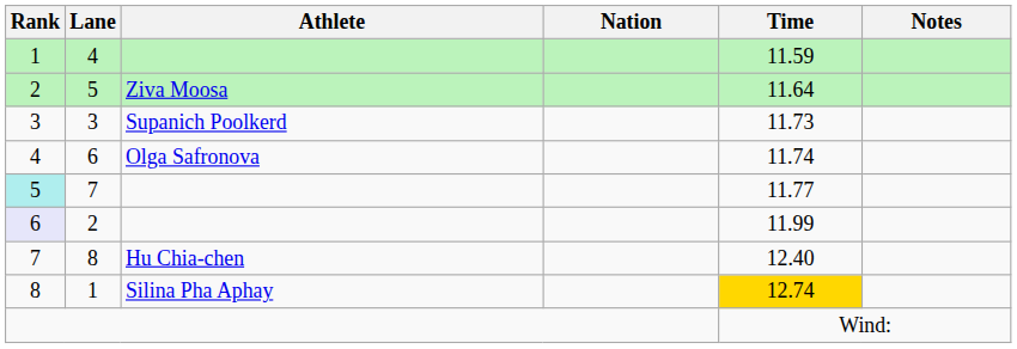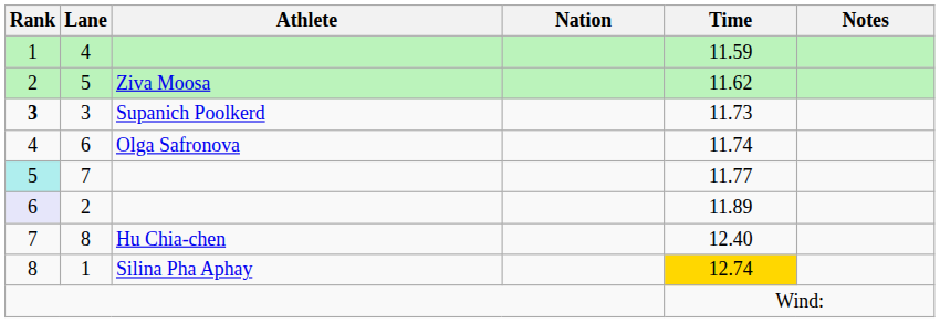row 3 | Time: 11.64 -> 11.62
row 4 | Rank: normal -> bold
row 7 | Time: 11.99 -> 11.89
